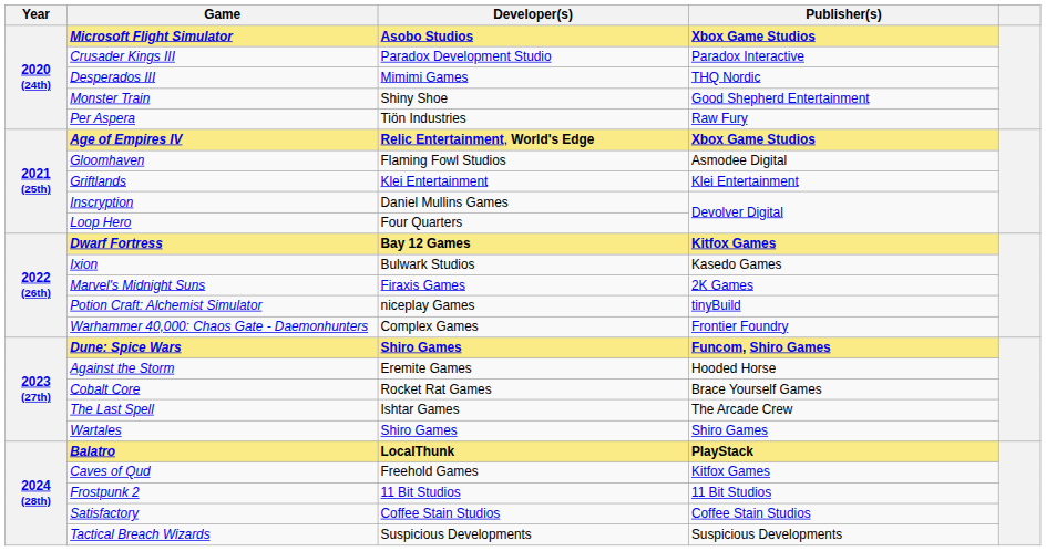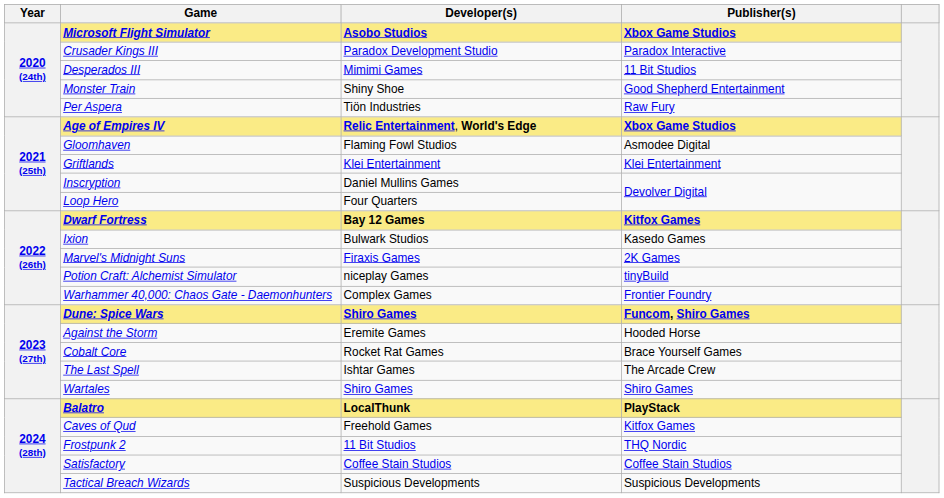Desperados III | Publisher(s): THQ Nordic -> 11 Bit Studios
Frostpunk 2 | Publisher(s): 11 Bit Studios -> THQ Nordic
